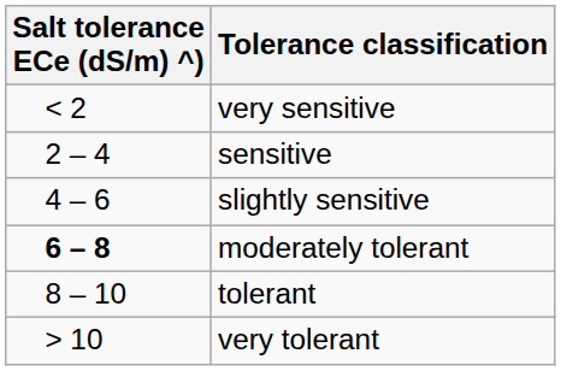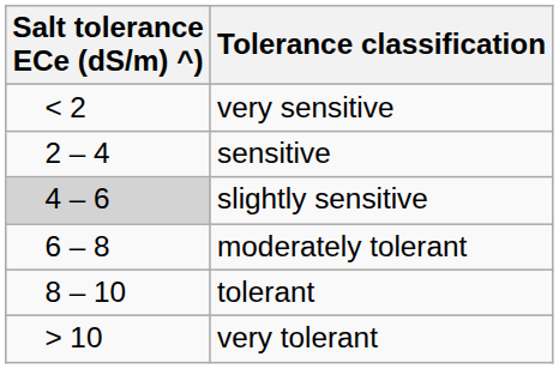slightly sensitive | Salt tolerance ECe (dS/m) ^): no background -> lightgrey background
moderately tolerant | Salt tolerance ECe (dS/m) ^): bold -> normal
